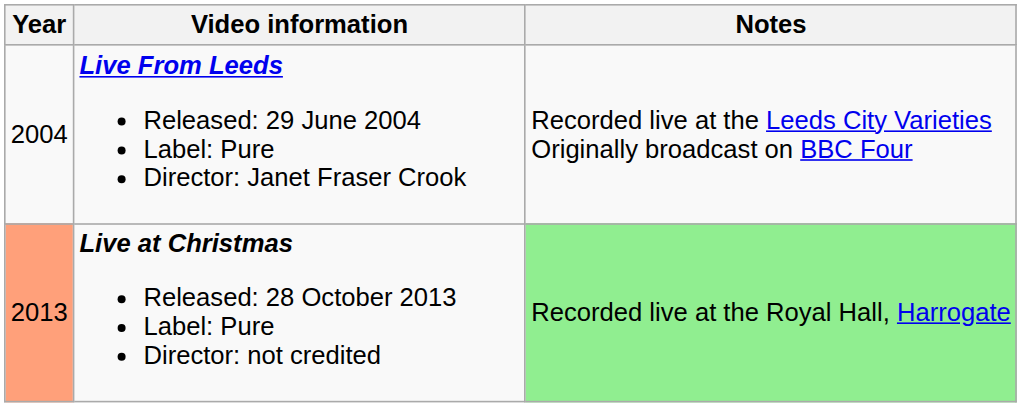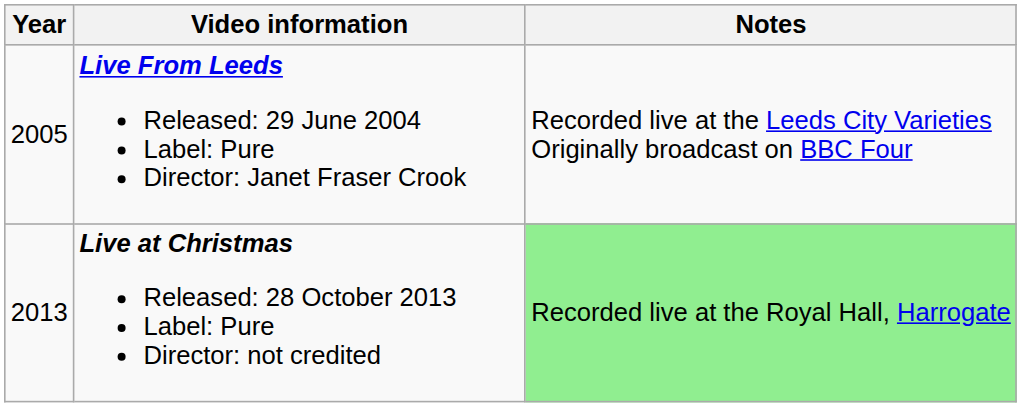row 2 | Year: 2004 -> 2005
row 3 | Year: lightsalmon background -> no background
